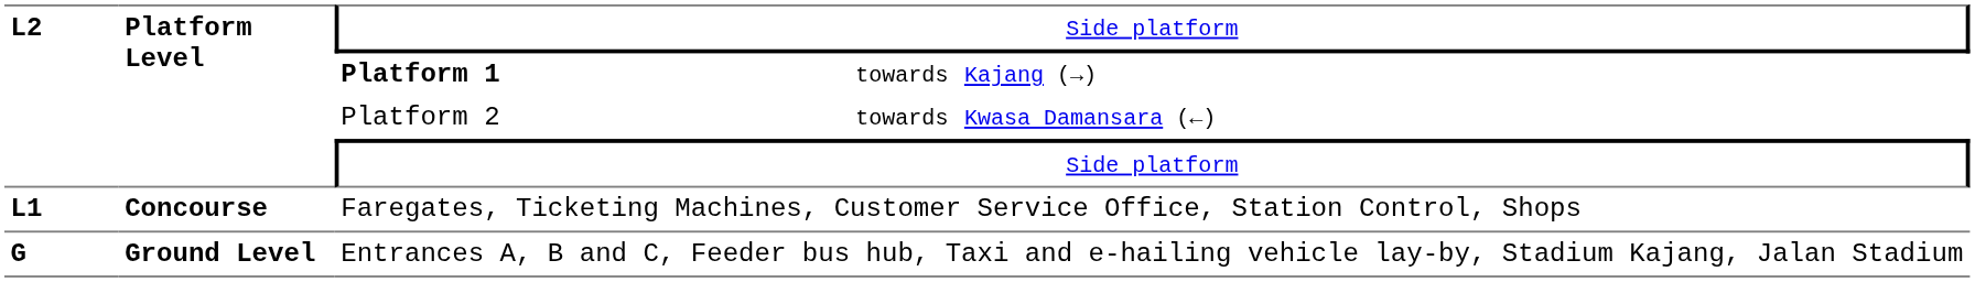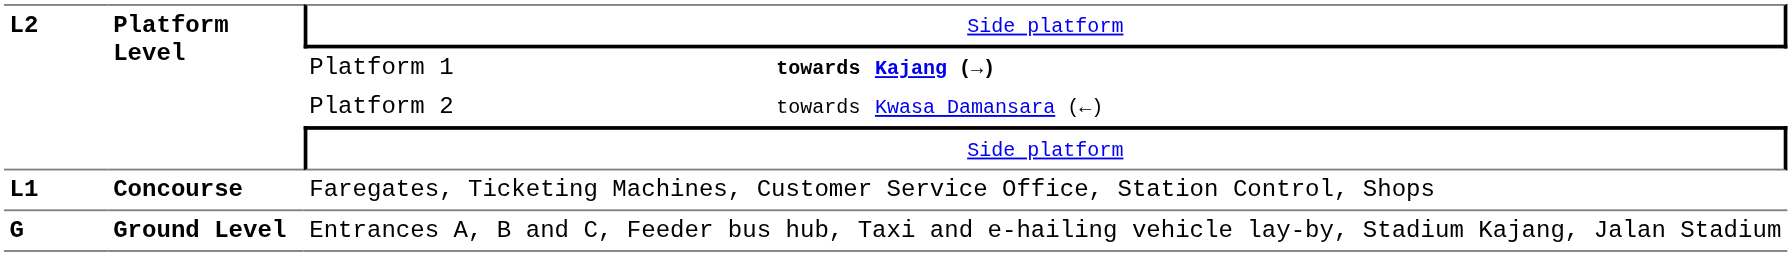Platform 1 | column 3: bold -> normal
Platform 1 | column 4: normal -> bold
